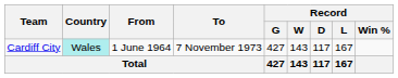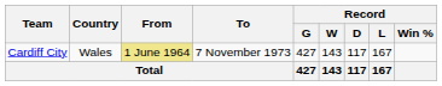Cardiff City | Country: paleturquoise background -> no background
Cardiff City | From: no background -> khaki background
